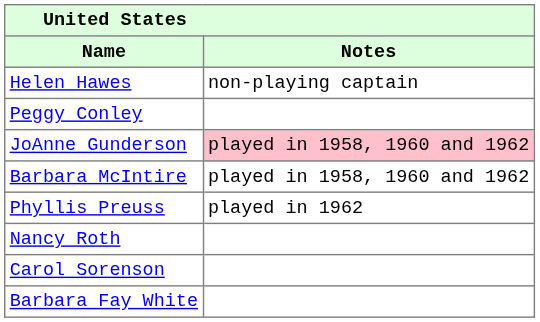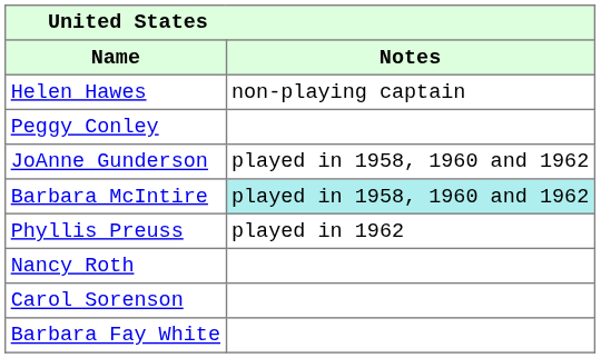JoAnne Gunderson | Notes: pink background -> no background
Barbara McIntire | Notes: no background -> paleturquoise background
